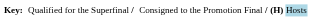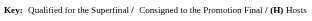Key: | column 5: lightblue background -> no background
